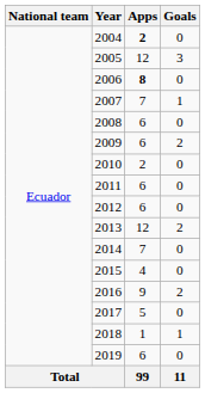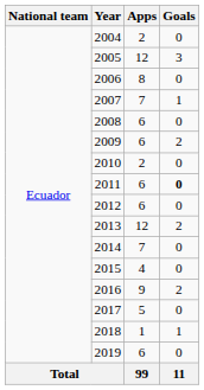2004 | Apps: bold -> normal
2006 | Apps: bold -> normal
2011 | Goals: normal -> bold
